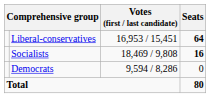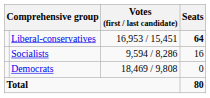Socialists | Votes (first / last candidate): 18,469 / 9,808 -> 9,594 / 8,286
Socialists | Seats: bold -> normal
Democrats | Votes (first / last candidate): 9,594 / 8,286 -> 18,469 / 9,808
